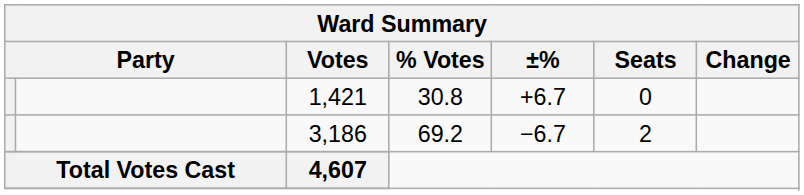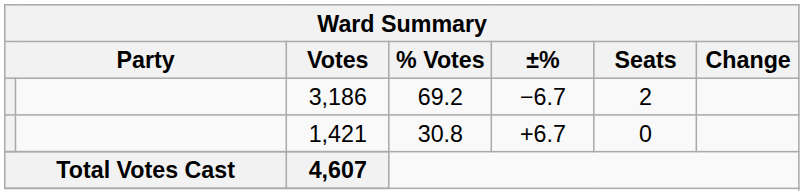rows swapped: 3,186 <-> 1,421
